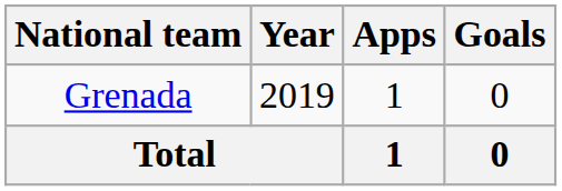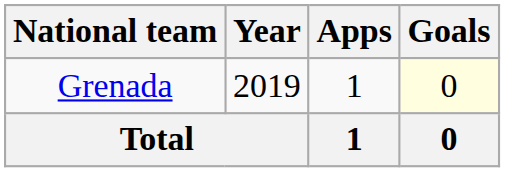Grenada | Goals: no background -> lightyellow background
